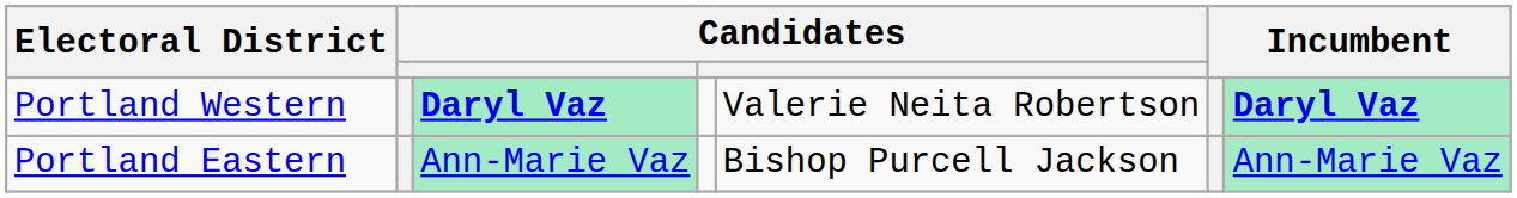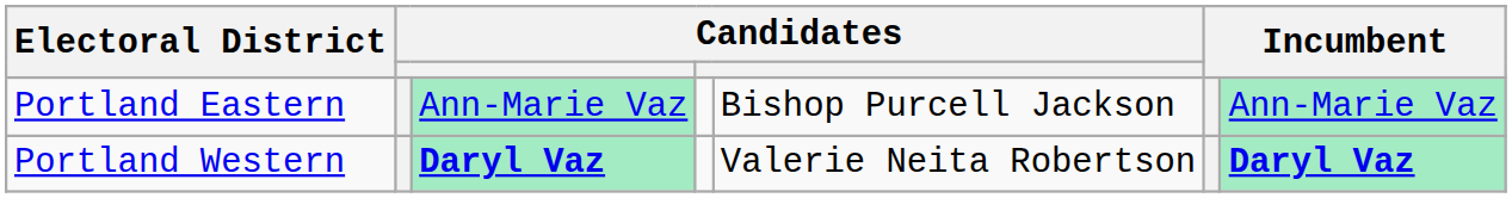rows swapped: Portland Eastern <-> Portland Western
